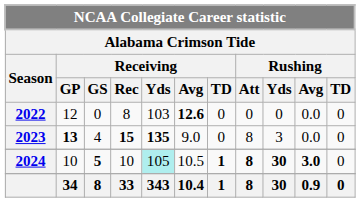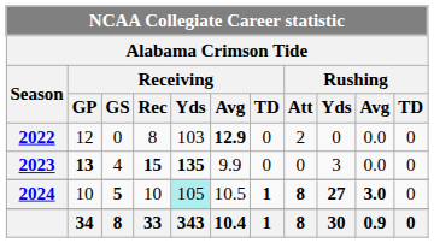2022 | Receiving / Avg: 12.6 -> 12.9
2022 | Rushing / Att: 0 -> 2
2023 | Receiving / Avg: 9.0 -> 9.9
2023 | Rushing / Att: 8 -> 0
2024 | Rushing / Yds: 30 -> 27
